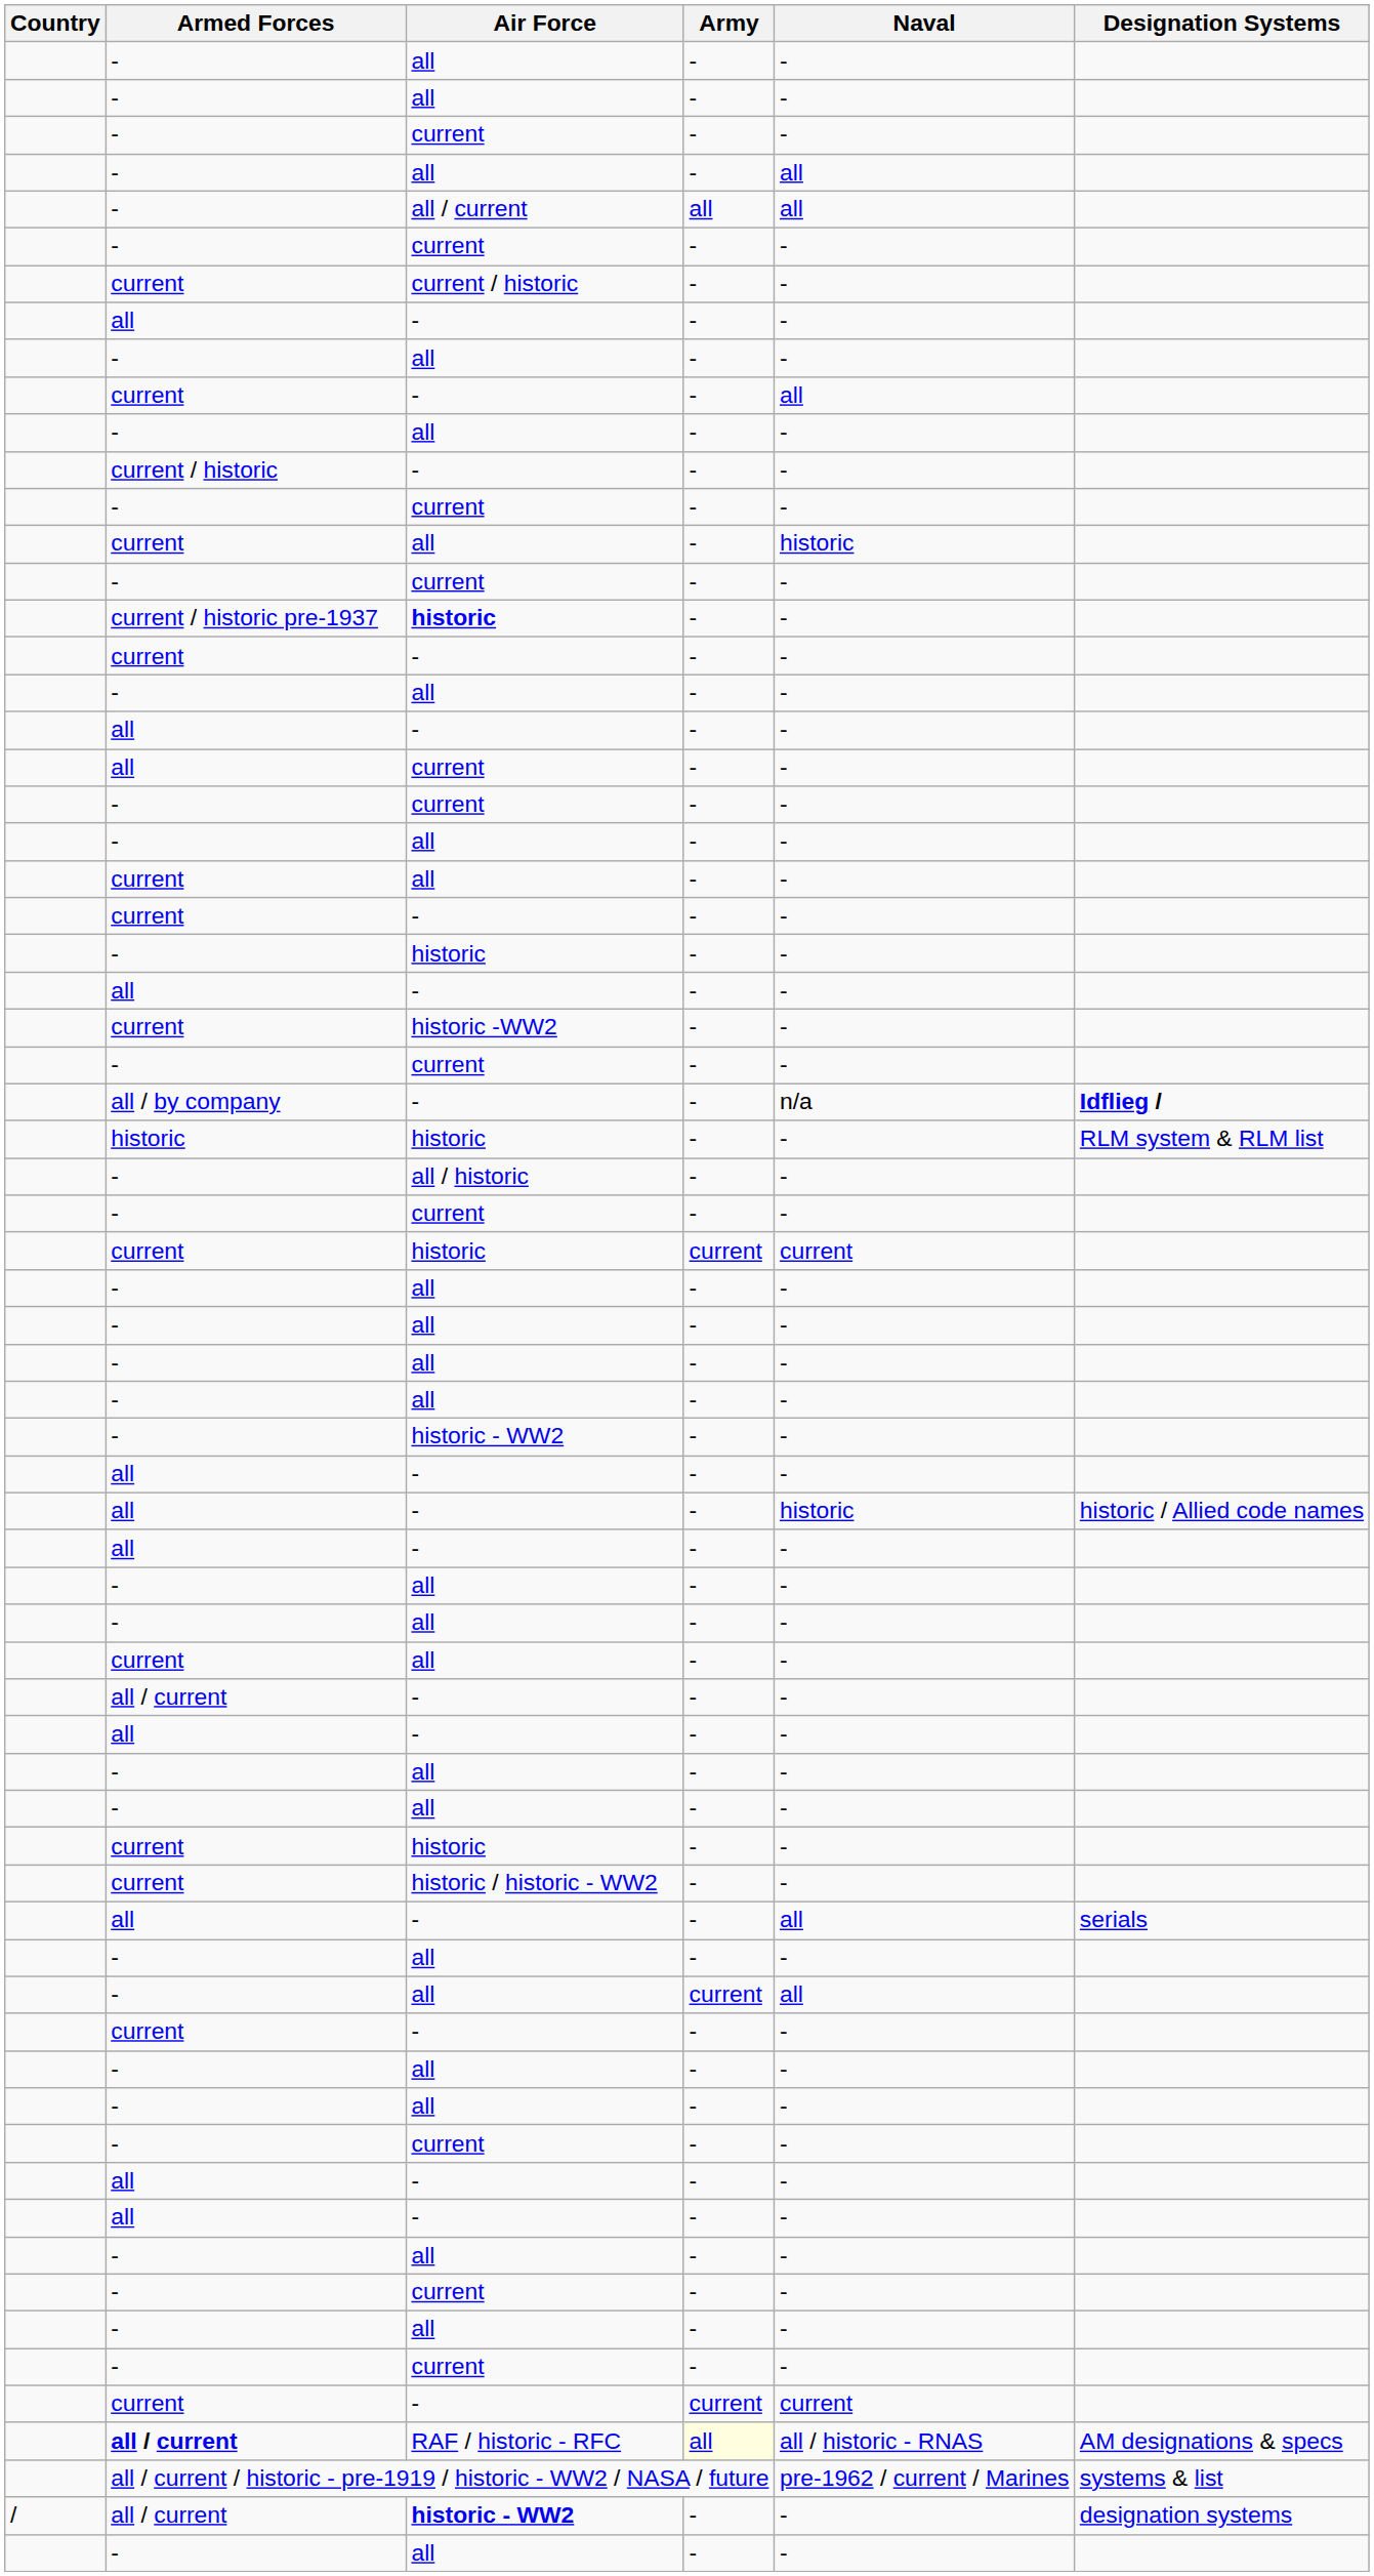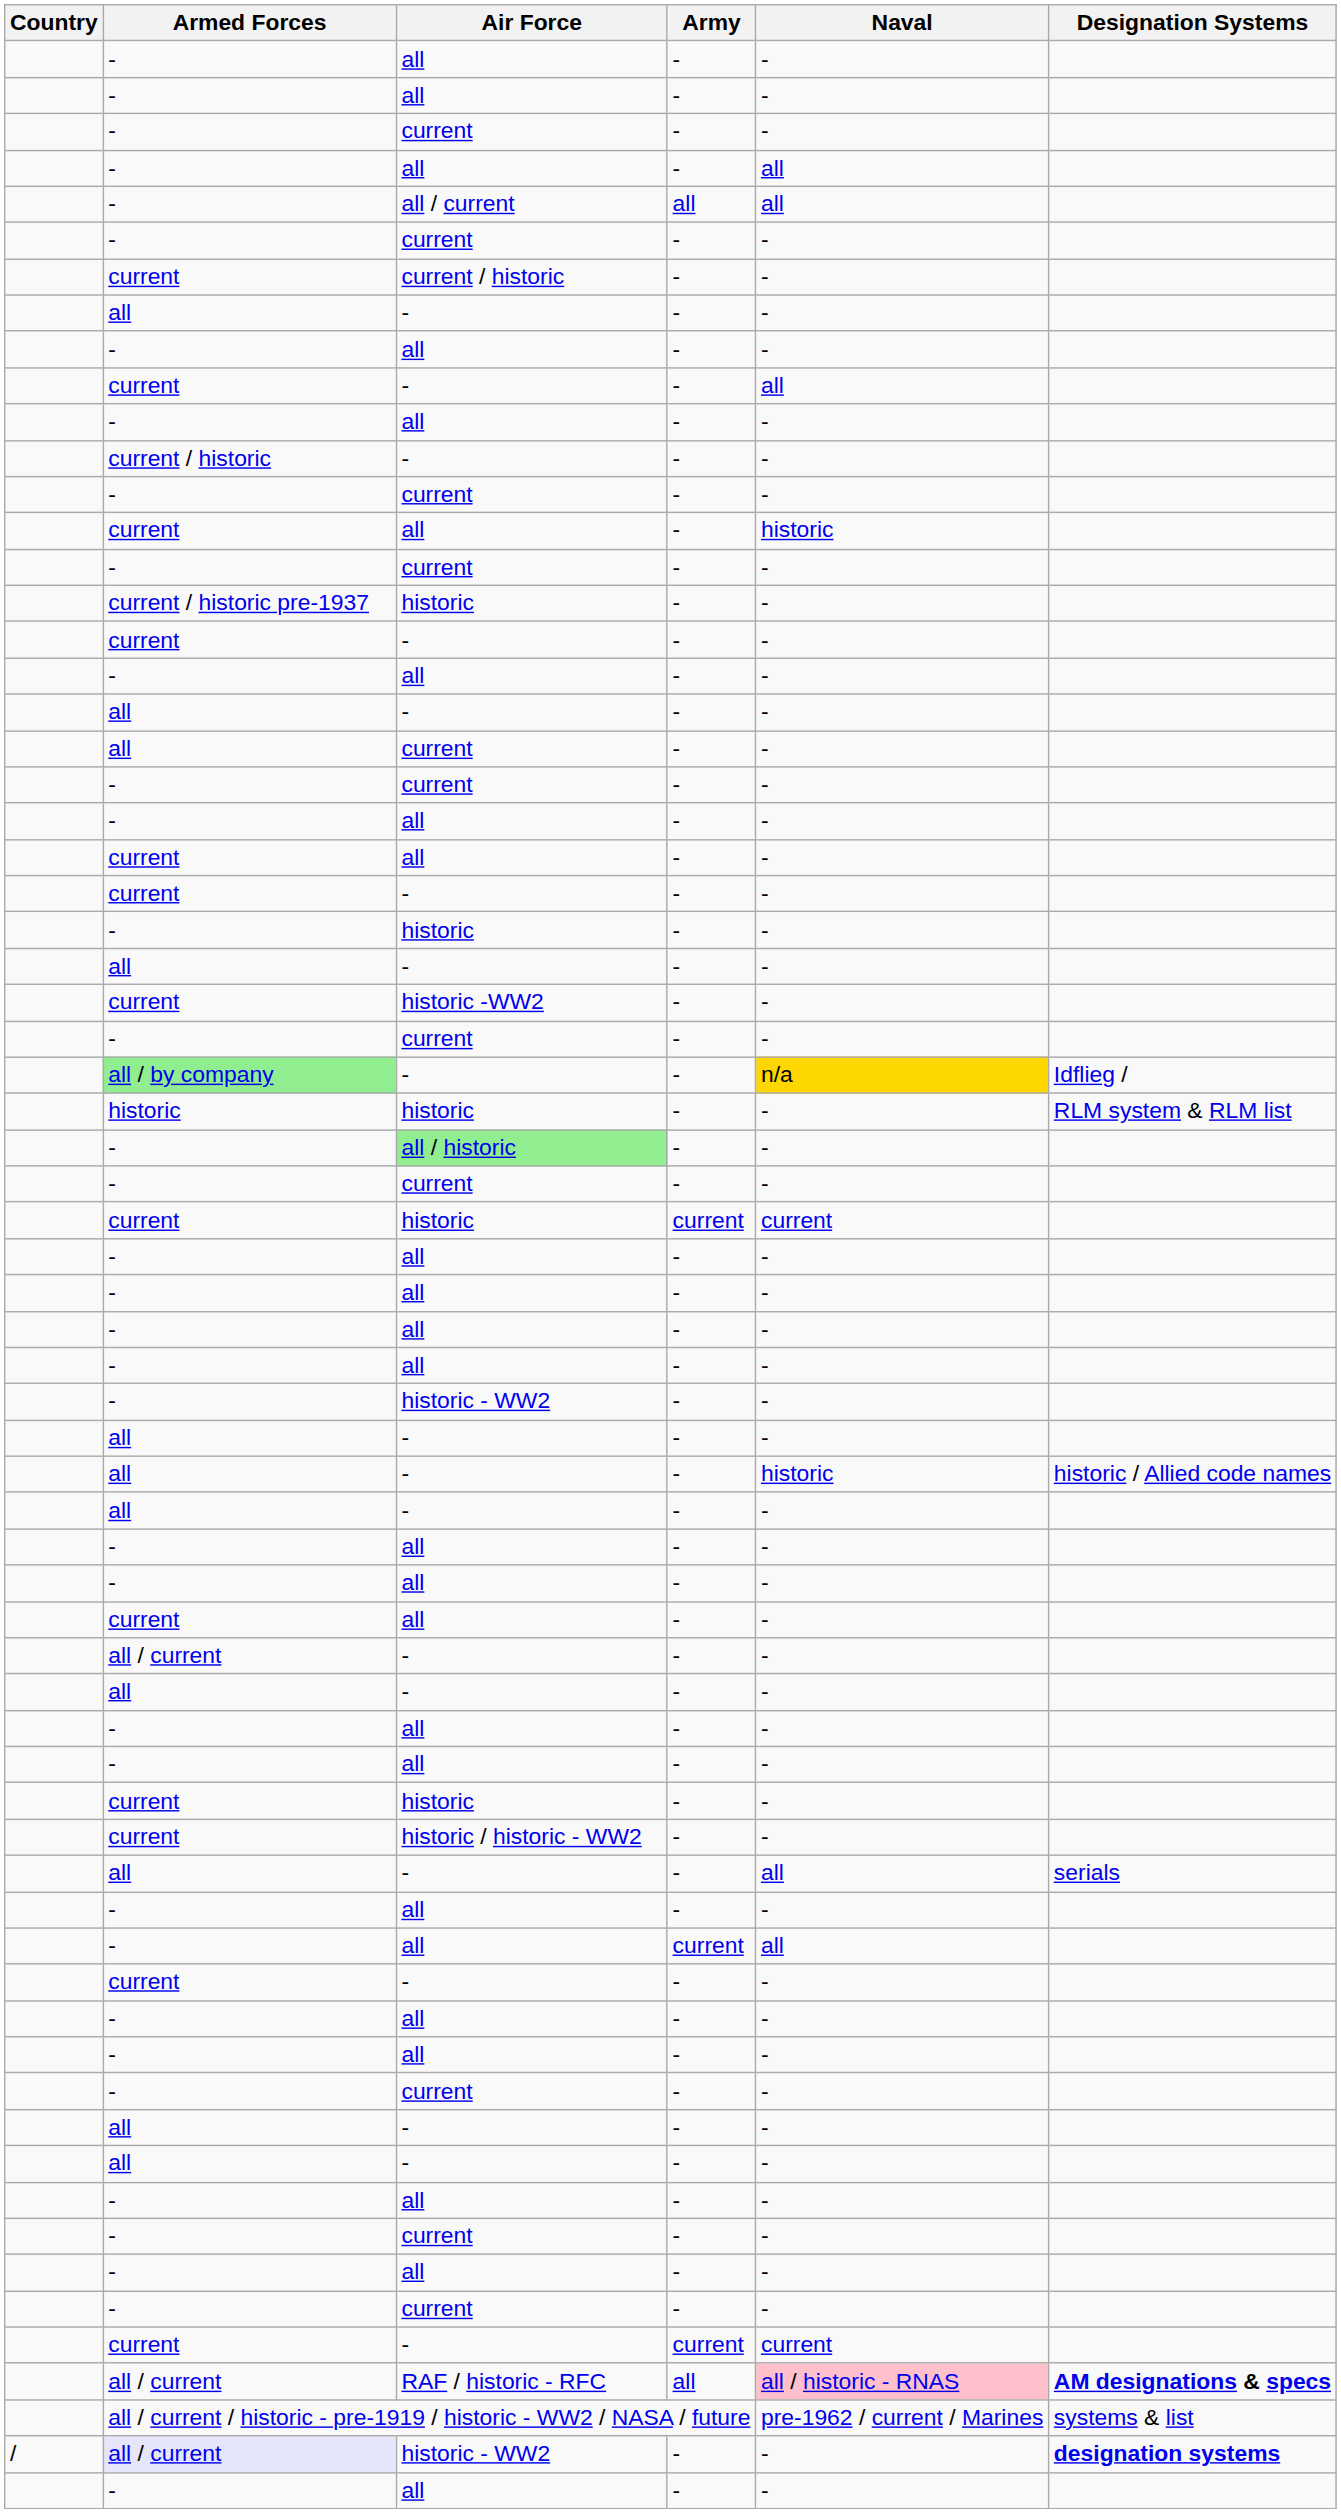current / historic pre-1937 / historic | Air Force: bold -> normal
all / by company / - | Armed Forces: no background -> lightgreen background
all / by company / - | Naval: no background -> gold background
all / by company / - | Designation Systems: bold -> normal
all / historic | Air Force: no background -> lightgreen background
RAF / historic - RFC | Armed Forces: bold -> normal
RAF / historic - RFC | Army: lightyellow background -> no background
RAF / historic - RFC | Naval: no background -> pink background
RAF / historic - RFC | Designation Systems: normal -> bold
all / current / historic - WW2 | Armed Forces: no background -> lavender background
all / current / historic - WW2 | Air Force: bold -> normal
all / current / historic - WW2 | Designation Systems: normal -> bold
